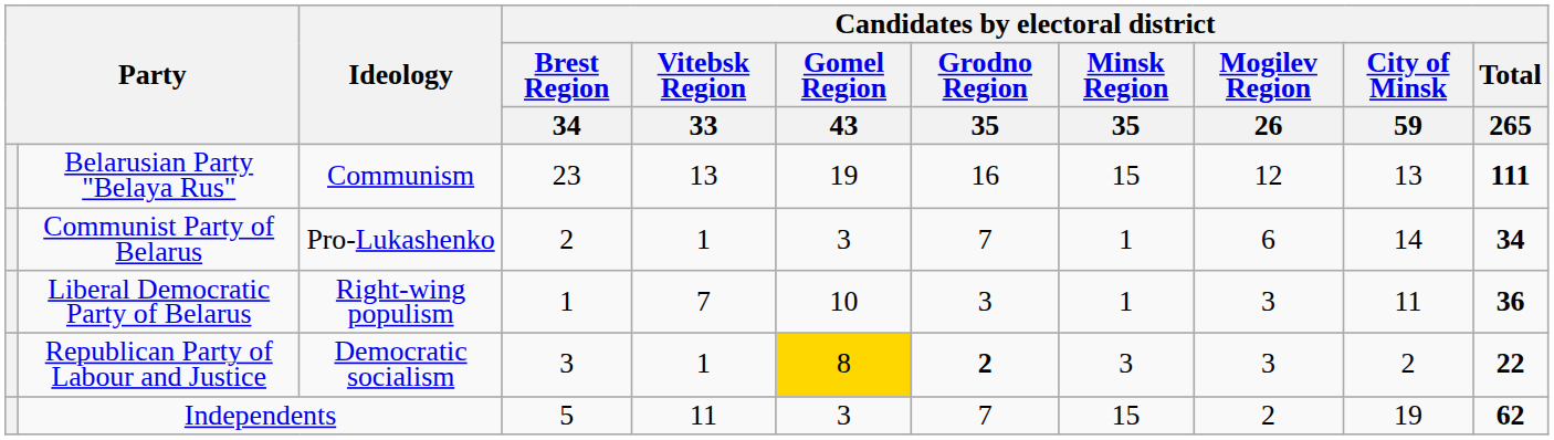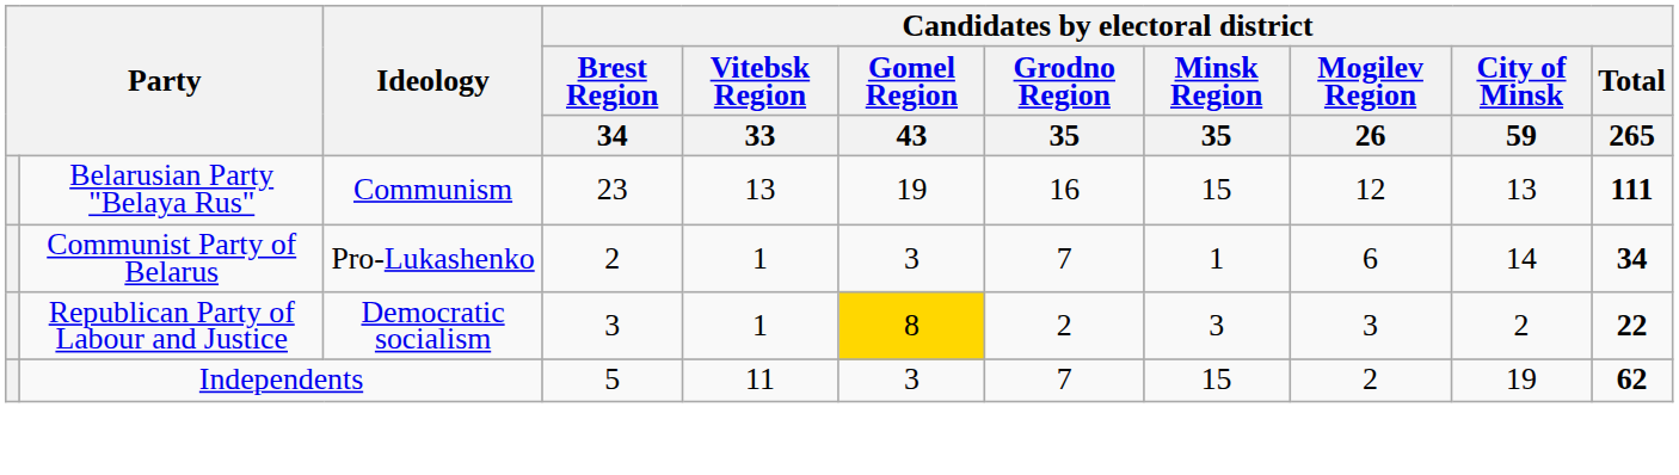- row: Liberal Democratic Party of Belarus | Right-wing populism | 1 | 7 | 10 | 3 | 1 | 3 | 11 | 36
Republican Party of Labour and Justice | Candidates by electoral district / Grodno Region / 35: bold -> normal
